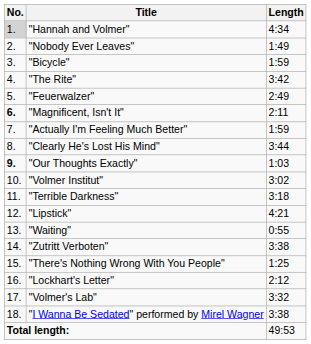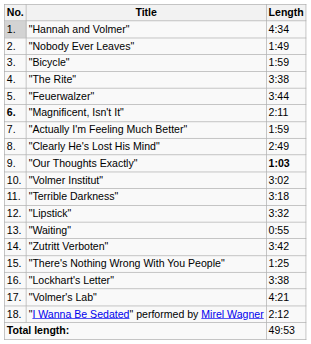"The Rite" | Length: 3:42 -> 3:38
"Feuerwalzer" | Length: 2:49 -> 3:44
"Clearly He's Lost His Mind" | Length: 3:44 -> 2:49
"Our Thoughts Exactly" | No.: bold -> normal
"Our Thoughts Exactly" | Length: normal -> bold
"Lipstick" | Length: 4:21 -> 3:32
"Zutritt Verboten" | Length: 3:38 -> 3:42
"Lockhart's Letter" | Length: 2:12 -> 3:38
"Volmer's Lab" | Length: 3:32 -> 4:21
"I Wanna Be Sedated" performed by Mirel Wagner | Length: 3:38 -> 2:12
